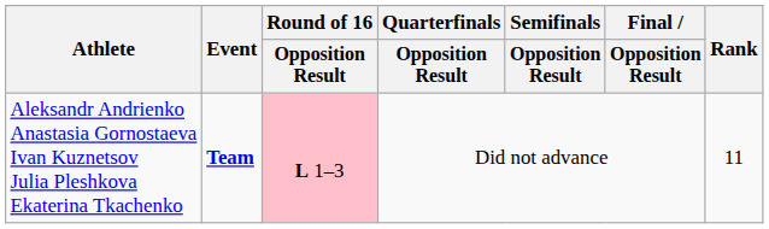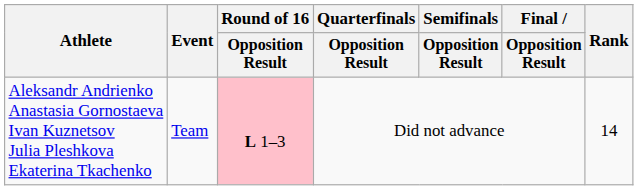row 3 | Event: bold -> normal
row 3 | Rank: 11 -> 14
